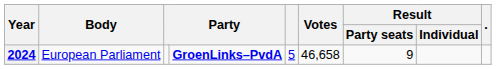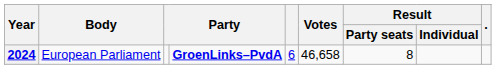2024 | column 5: 5 -> 6
2024 | Result / Party seats: 9 -> 8
